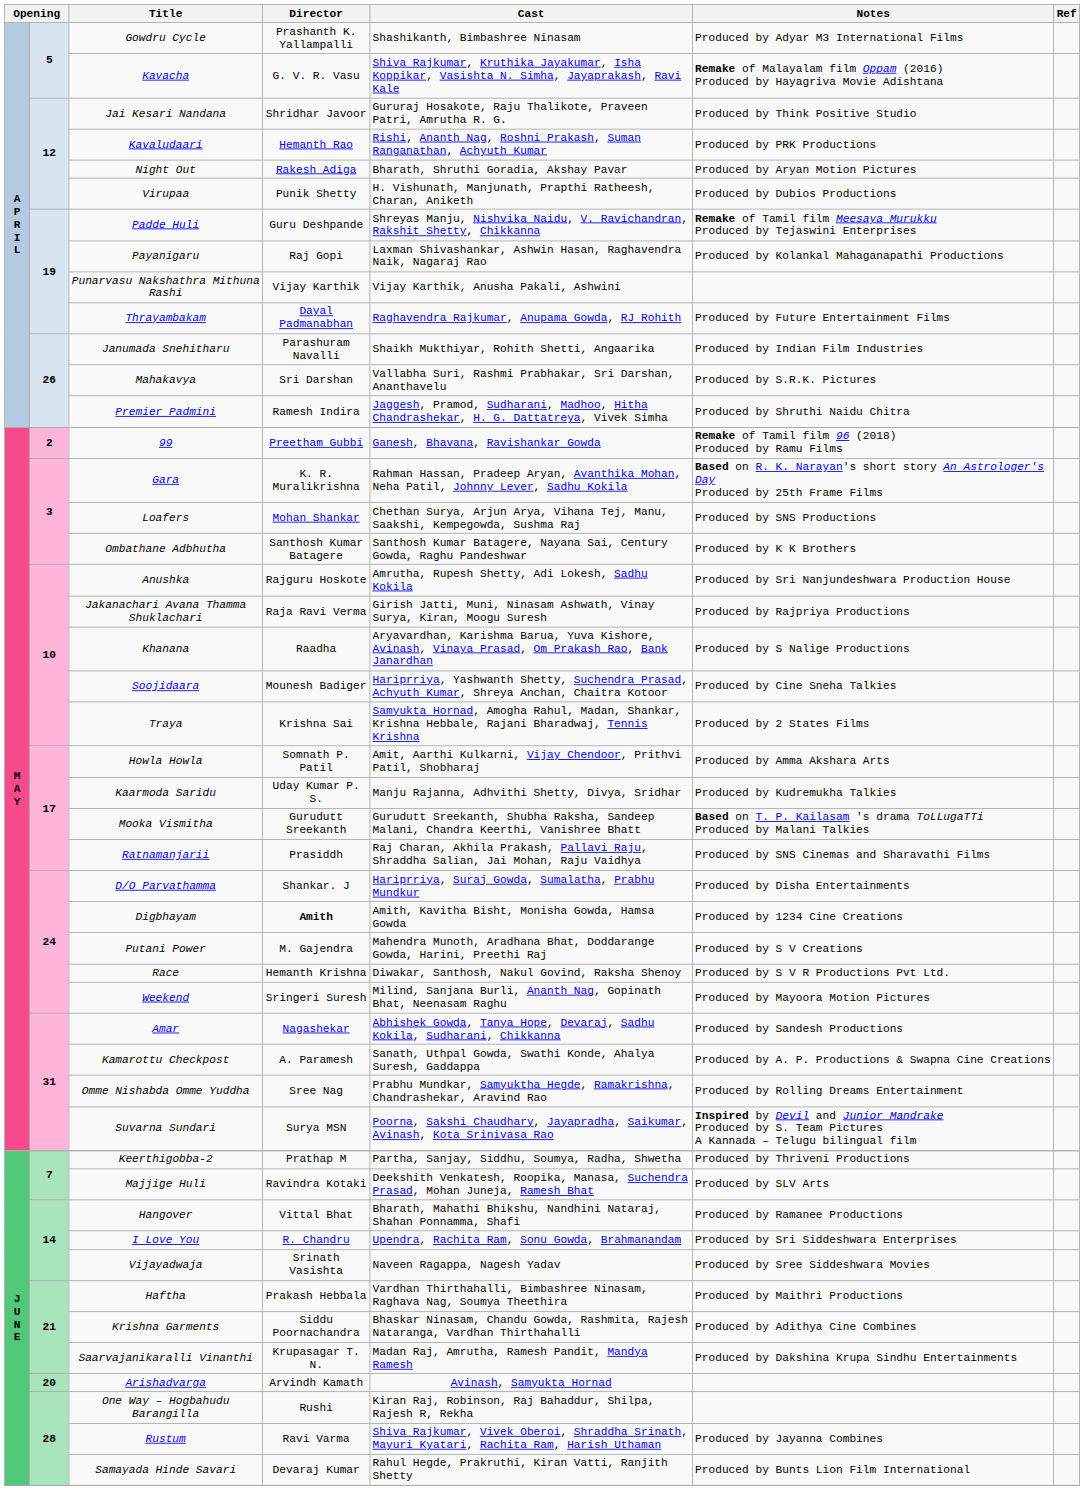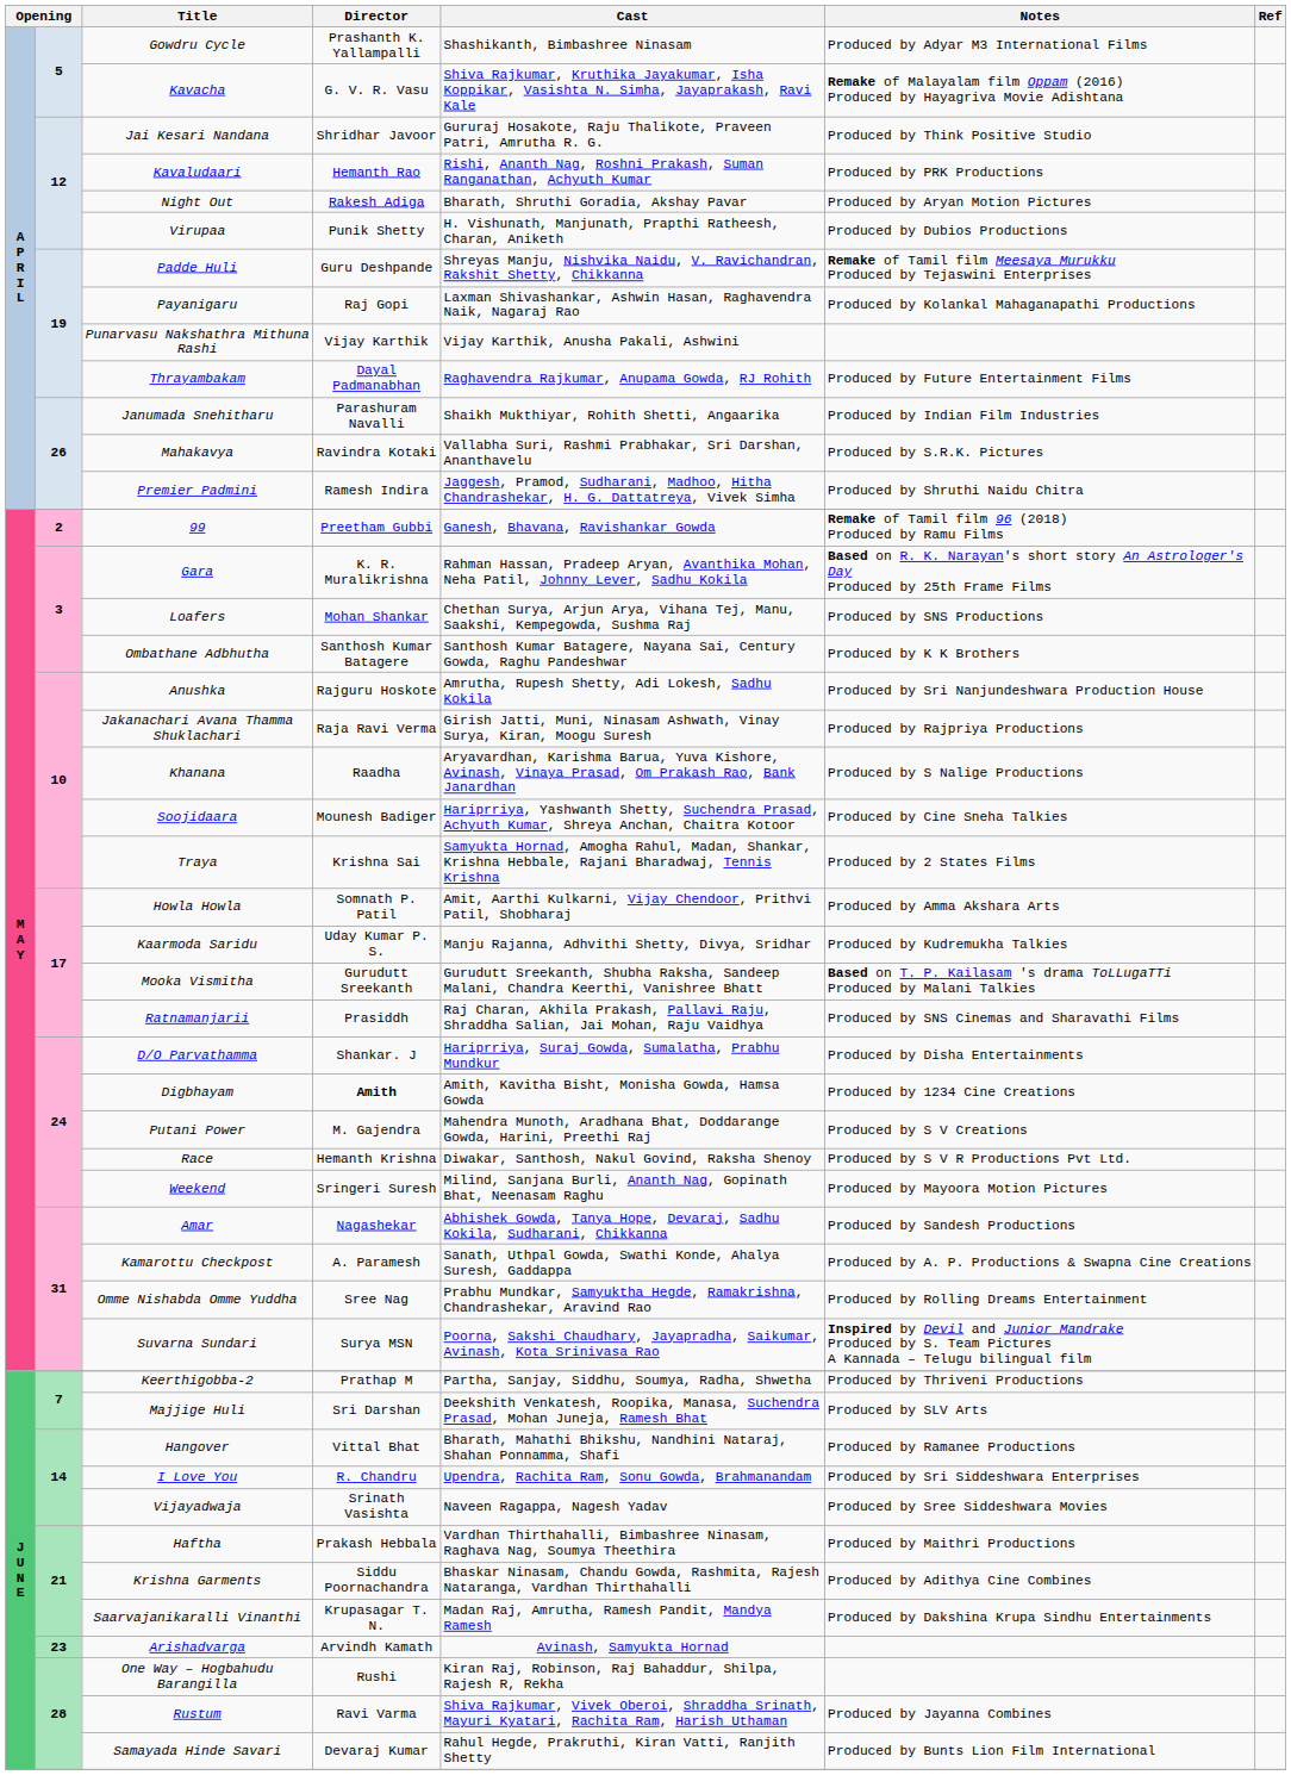Mahakavya | Director: Sri Darshan -> Ravindra Kotaki
Majjige Huli | Director: Ravindra Kotaki -> Sri Darshan
Arishadvarga | column 2: 20 -> 23
